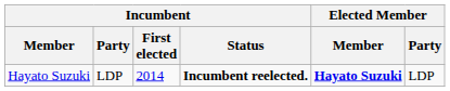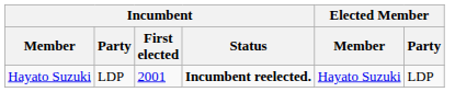row 3 | Incumbent / First elected: 2014 -> 2001
row 3 | Elected Member / Member: bold -> normal
